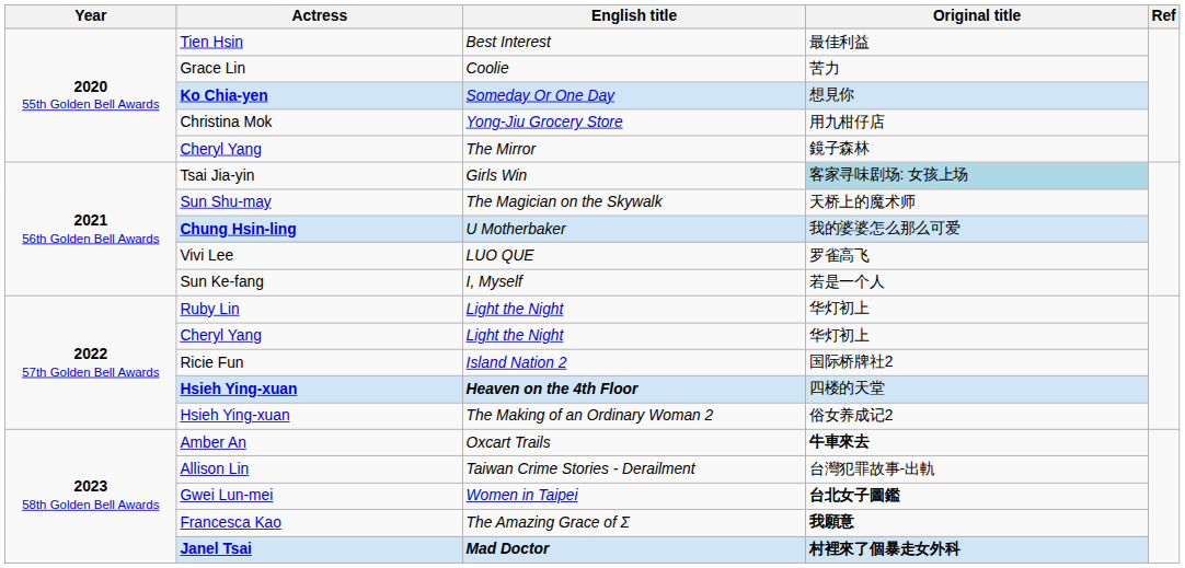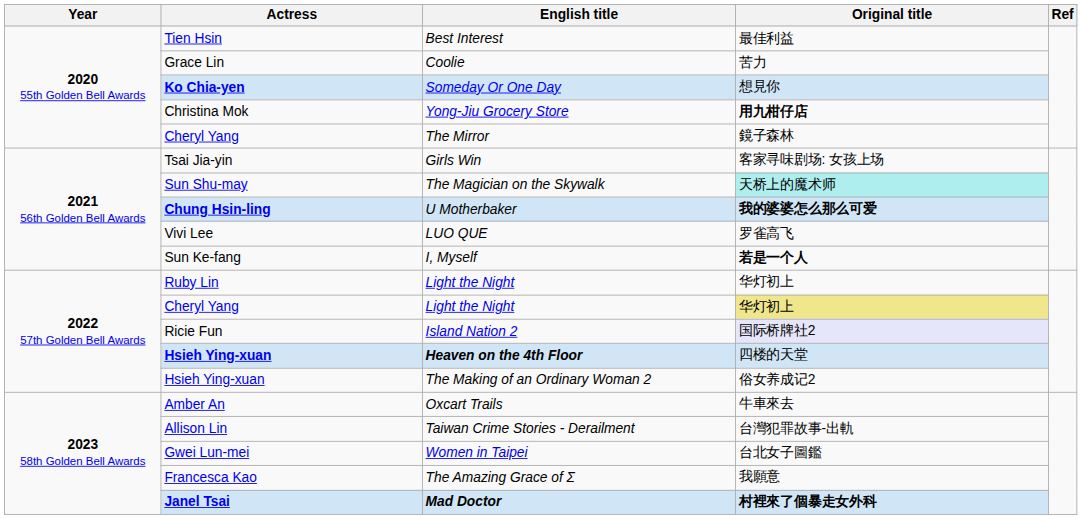Yong-Jiu Grocery Store | Original title: normal -> bold
Girls Win | Original title: lightblue background -> no background
The Magician on the Skywalk | Original title: no background -> paleturquoise background
U Motherbaker | Original title: normal -> bold
I, Myself | Original title: normal -> bold
Cheryl Yang / Light the Night | Original title: no background -> khaki background
Island Nation 2 | Original title: no background -> lavender background
Oxcart Trails | Original title: bold -> normal
Women in Taipei | Original title: bold -> normal
The Amazing Grace of Σ | Original title: bold -> normal
